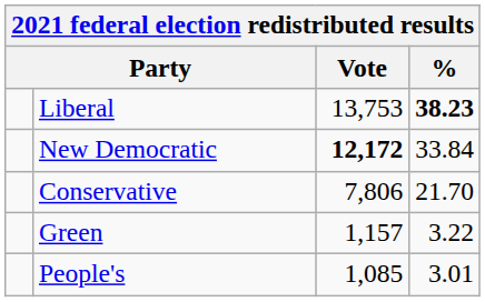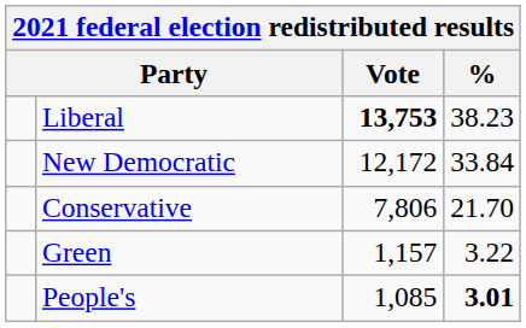Liberal | Vote: normal -> bold
Liberal | %: bold -> normal
New Democratic | Vote: bold -> normal
People's | %: normal -> bold
